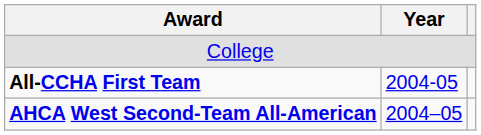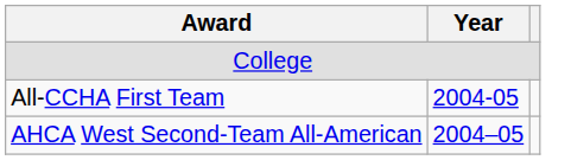All-CCHA First Team | Award: bold -> normal
AHCA West Second-Team All-American | Award: bold -> normal
